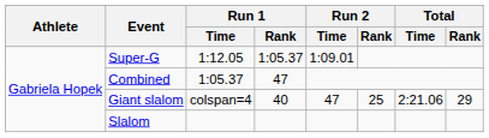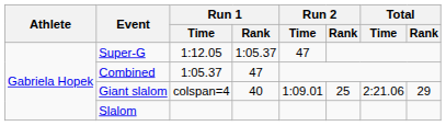Super-G | Run 2 / Time: 1:09.01 -> 47
Giant slalom | Run 2 / Time: 47 -> 1:09.01
